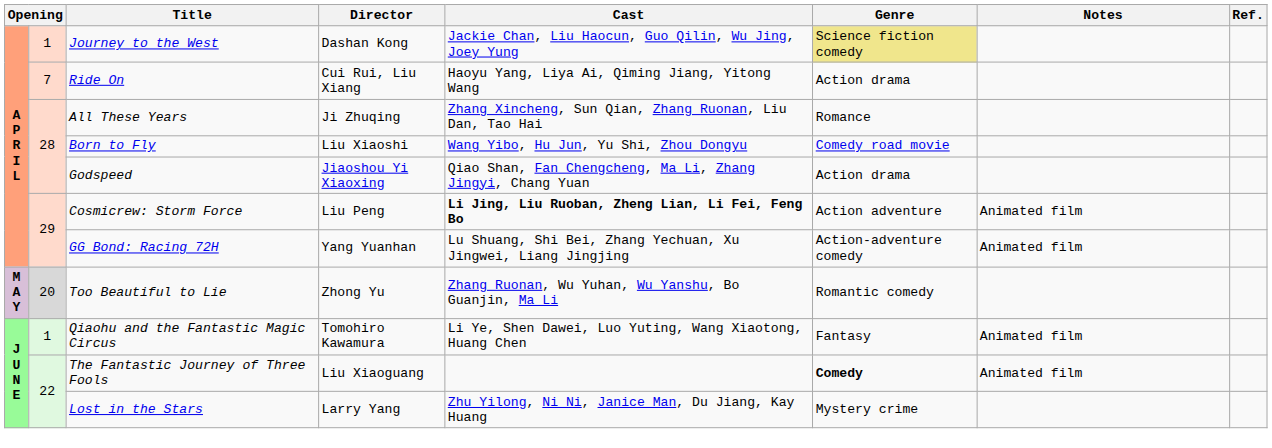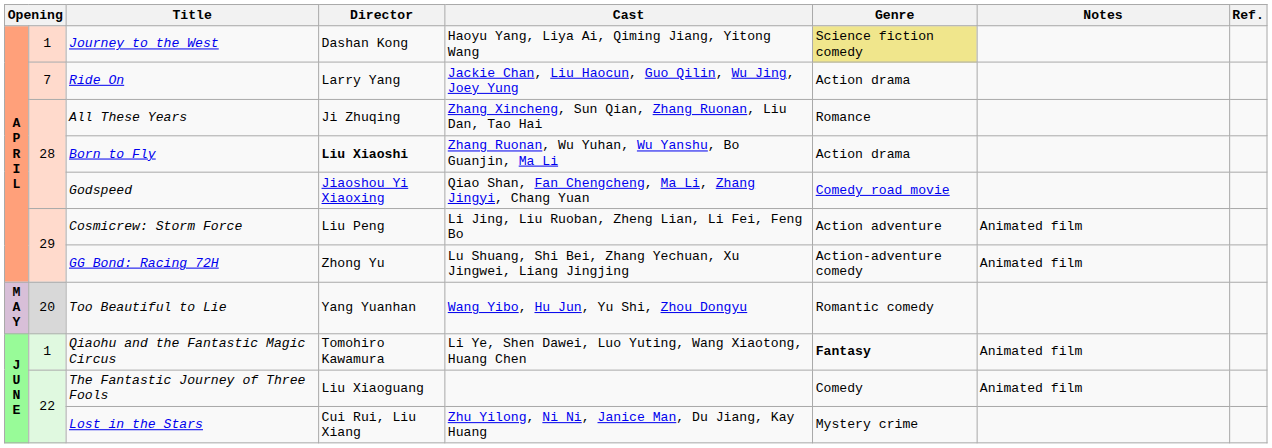Journey to the West | Cast: Jackie Chan, Liu Haocun, Guo Qilin, Wu Jing, Joey Yung -> Haoyu Yang, Liya Ai, Qiming Jiang, Yitong Wang
Ride On | Director: Cui Rui, Liu Xiang -> Larry Yang
Ride On | Cast: Haoyu Yang, Liya Ai, Qiming Jiang, Yitong Wang -> Jackie Chan, Liu Haocun, Guo Qilin, Wu Jing, Joey Yung
Born to Fly | Director: normal -> bold
Born to Fly | Cast: Wang Yibo, Hu Jun, Yu Shi, Zhou Dongyu -> Zhang Ruonan, Wu Yuhan, Wu Yanshu, Bo Guanjin, Ma Li
Born to Fly | Genre: Comedy road movie -> Action drama
Godspeed | Genre: Action drama -> Comedy road movie
Cosmicrew: Storm Force | Cast: bold -> normal
GG Bond: Racing 72H | Director: Yang Yuanhan -> Zhong Yu
Too Beautiful to Lie | Director: Zhong Yu -> Yang Yuanhan
Too Beautiful to Lie | Cast: Zhang Ruonan, Wu Yuhan, Wu Yanshu, Bo Guanjin, Ma Li -> Wang Yibo, Hu Jun, Yu Shi, Zhou Dongyu
Qiaohu and the Fantastic Magic Circus | Genre: normal -> bold
The Fantastic Journey of Three Fools | Genre: bold -> normal
Lost in the Stars | Director: Larry Yang -> Cui Rui, Liu Xiang
